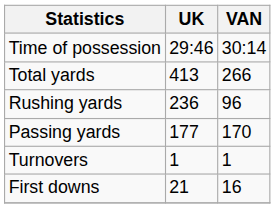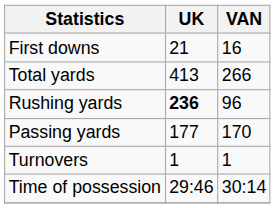rows swapped: First downs <-> Time of possession
Rushing yards | UK: normal -> bold
